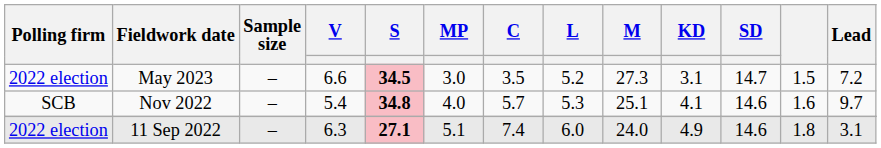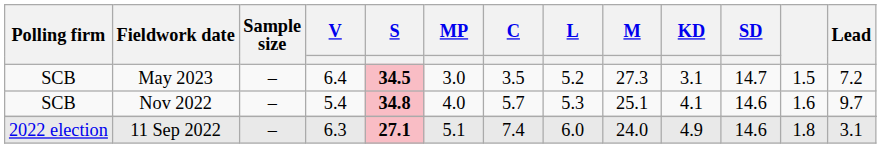May 2023 | Polling firm: 2022 election -> SCB
May 2023 | V: 6.6 -> 6.4
